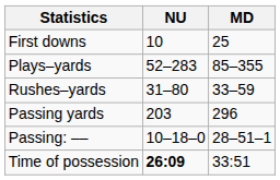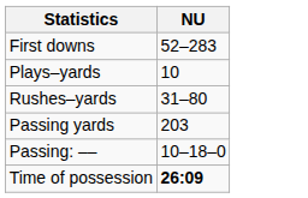- column: MD | 25 | 85–355 | 33–59 | 296 | 28–51–1 | 33:51
First downs | NU: 10 -> 52–283
Plays–yards | NU: 52–283 -> 10
